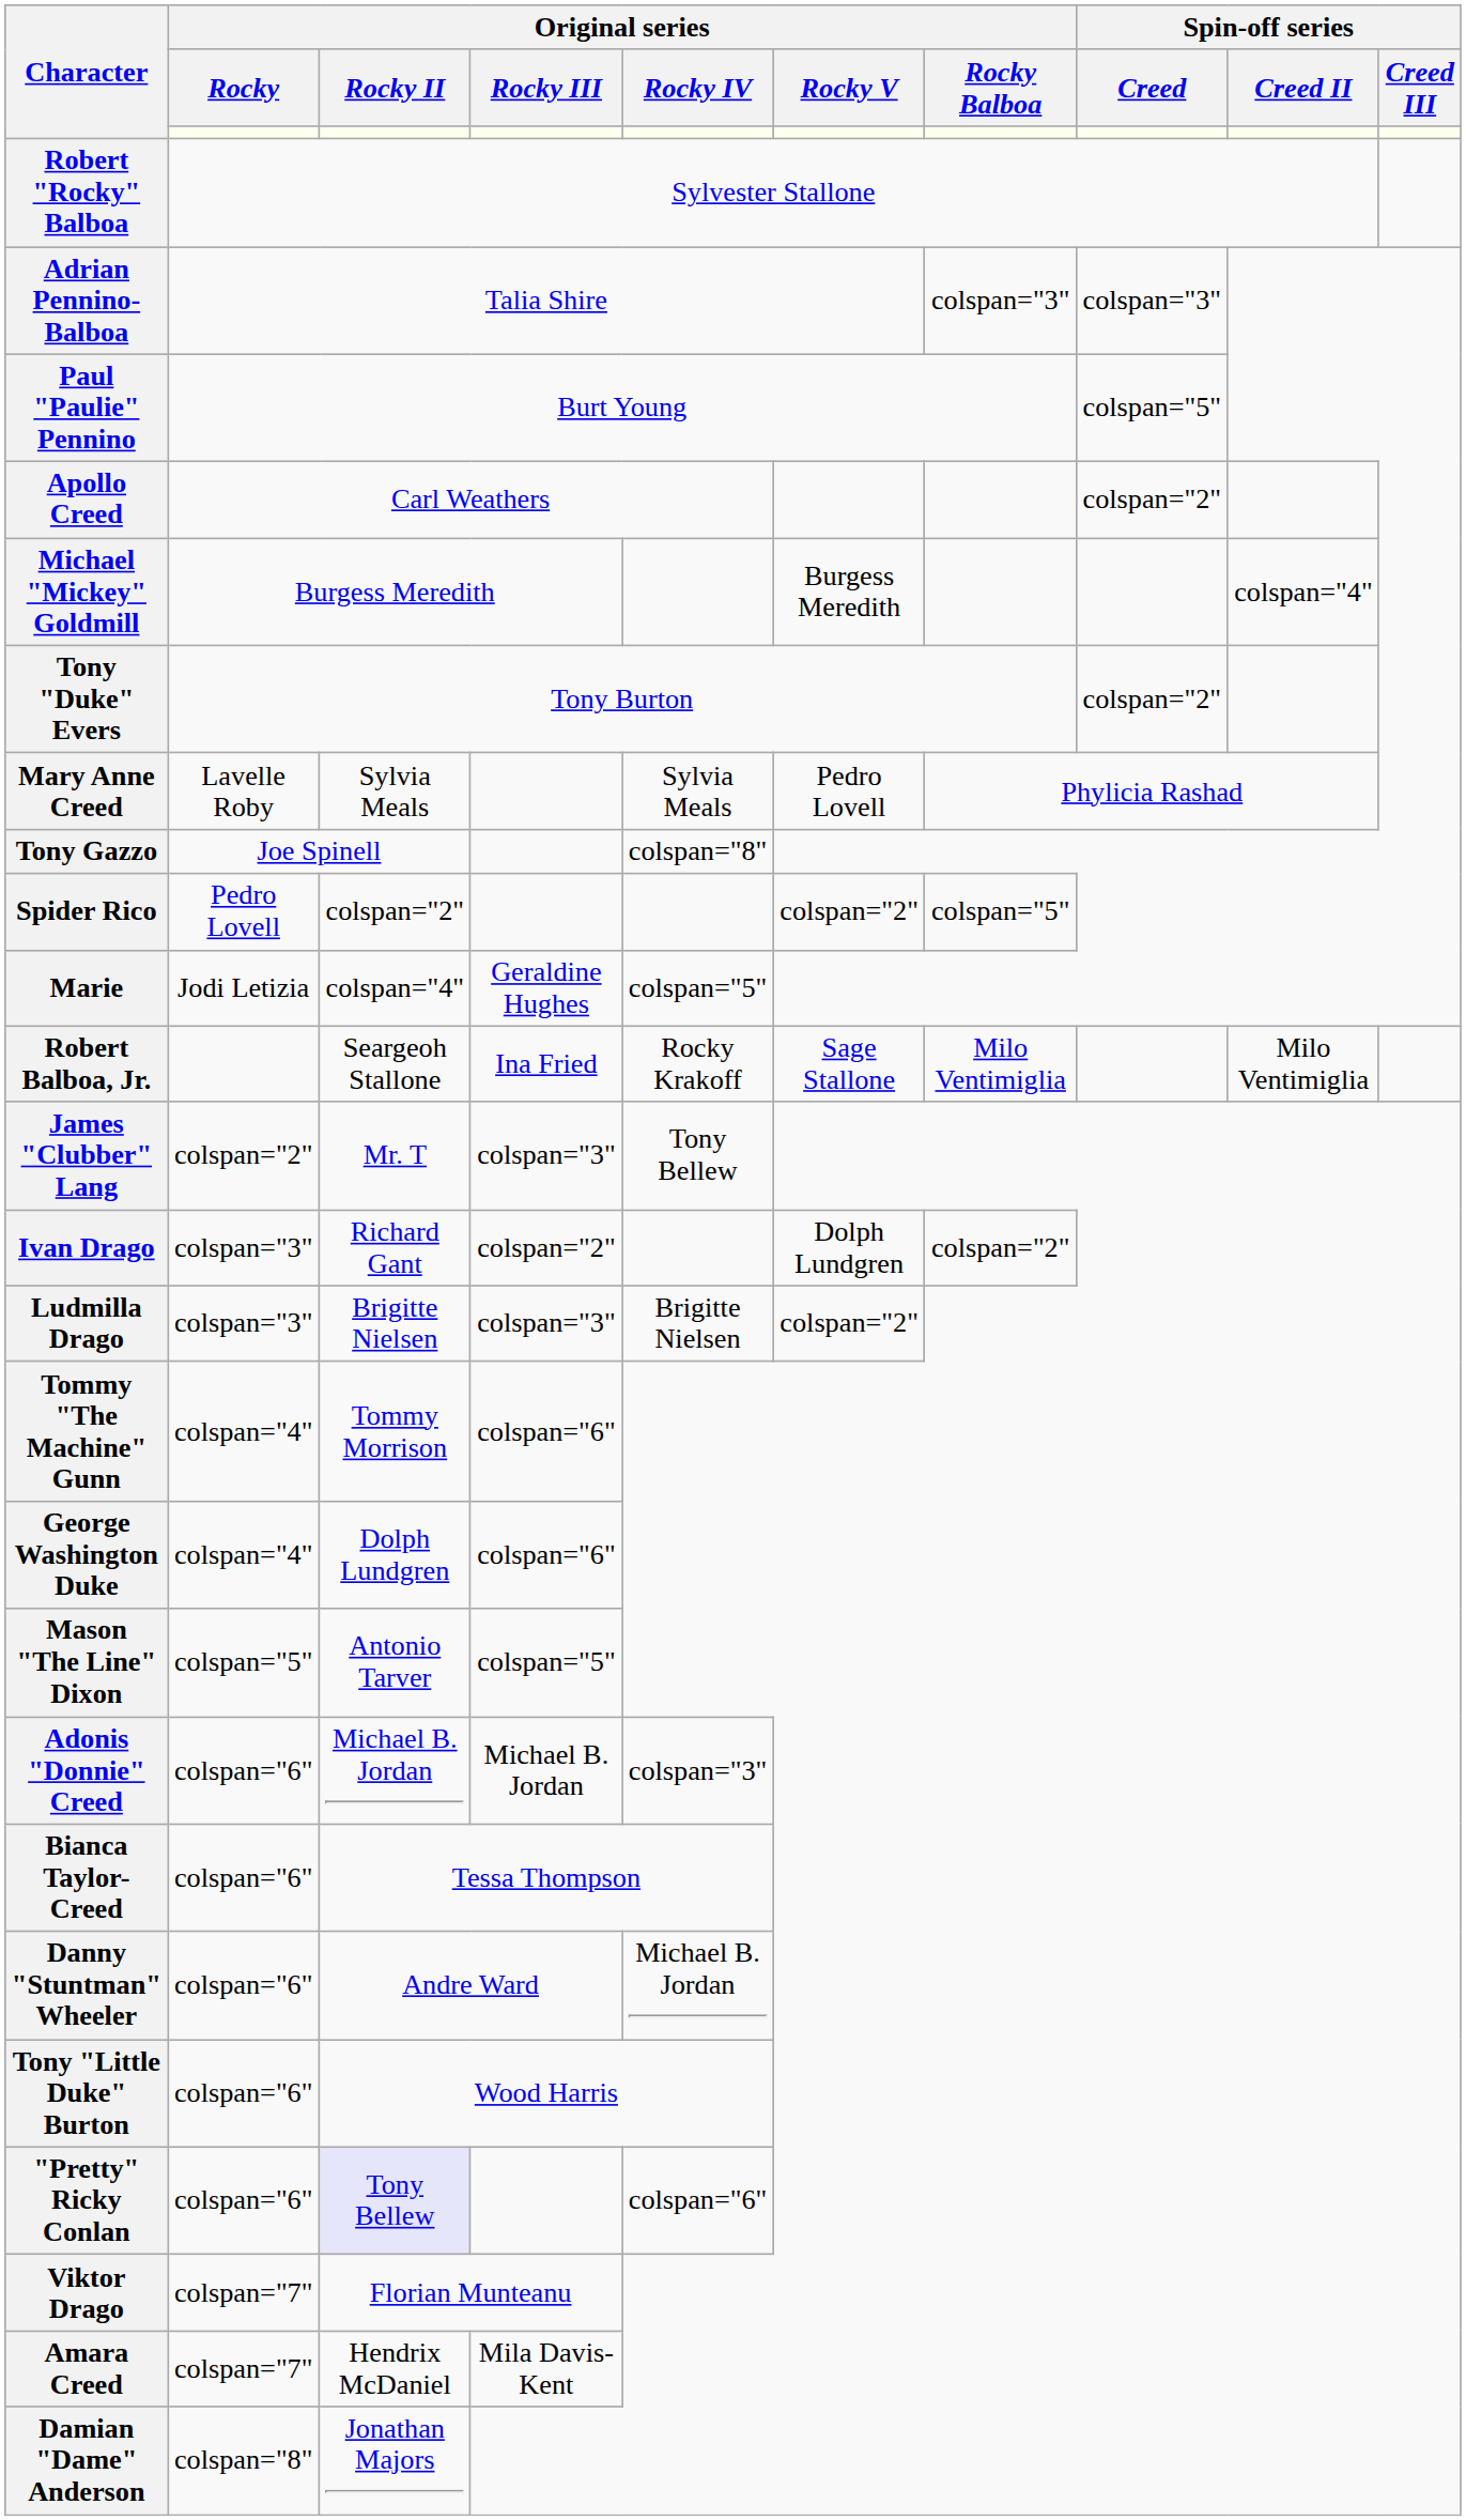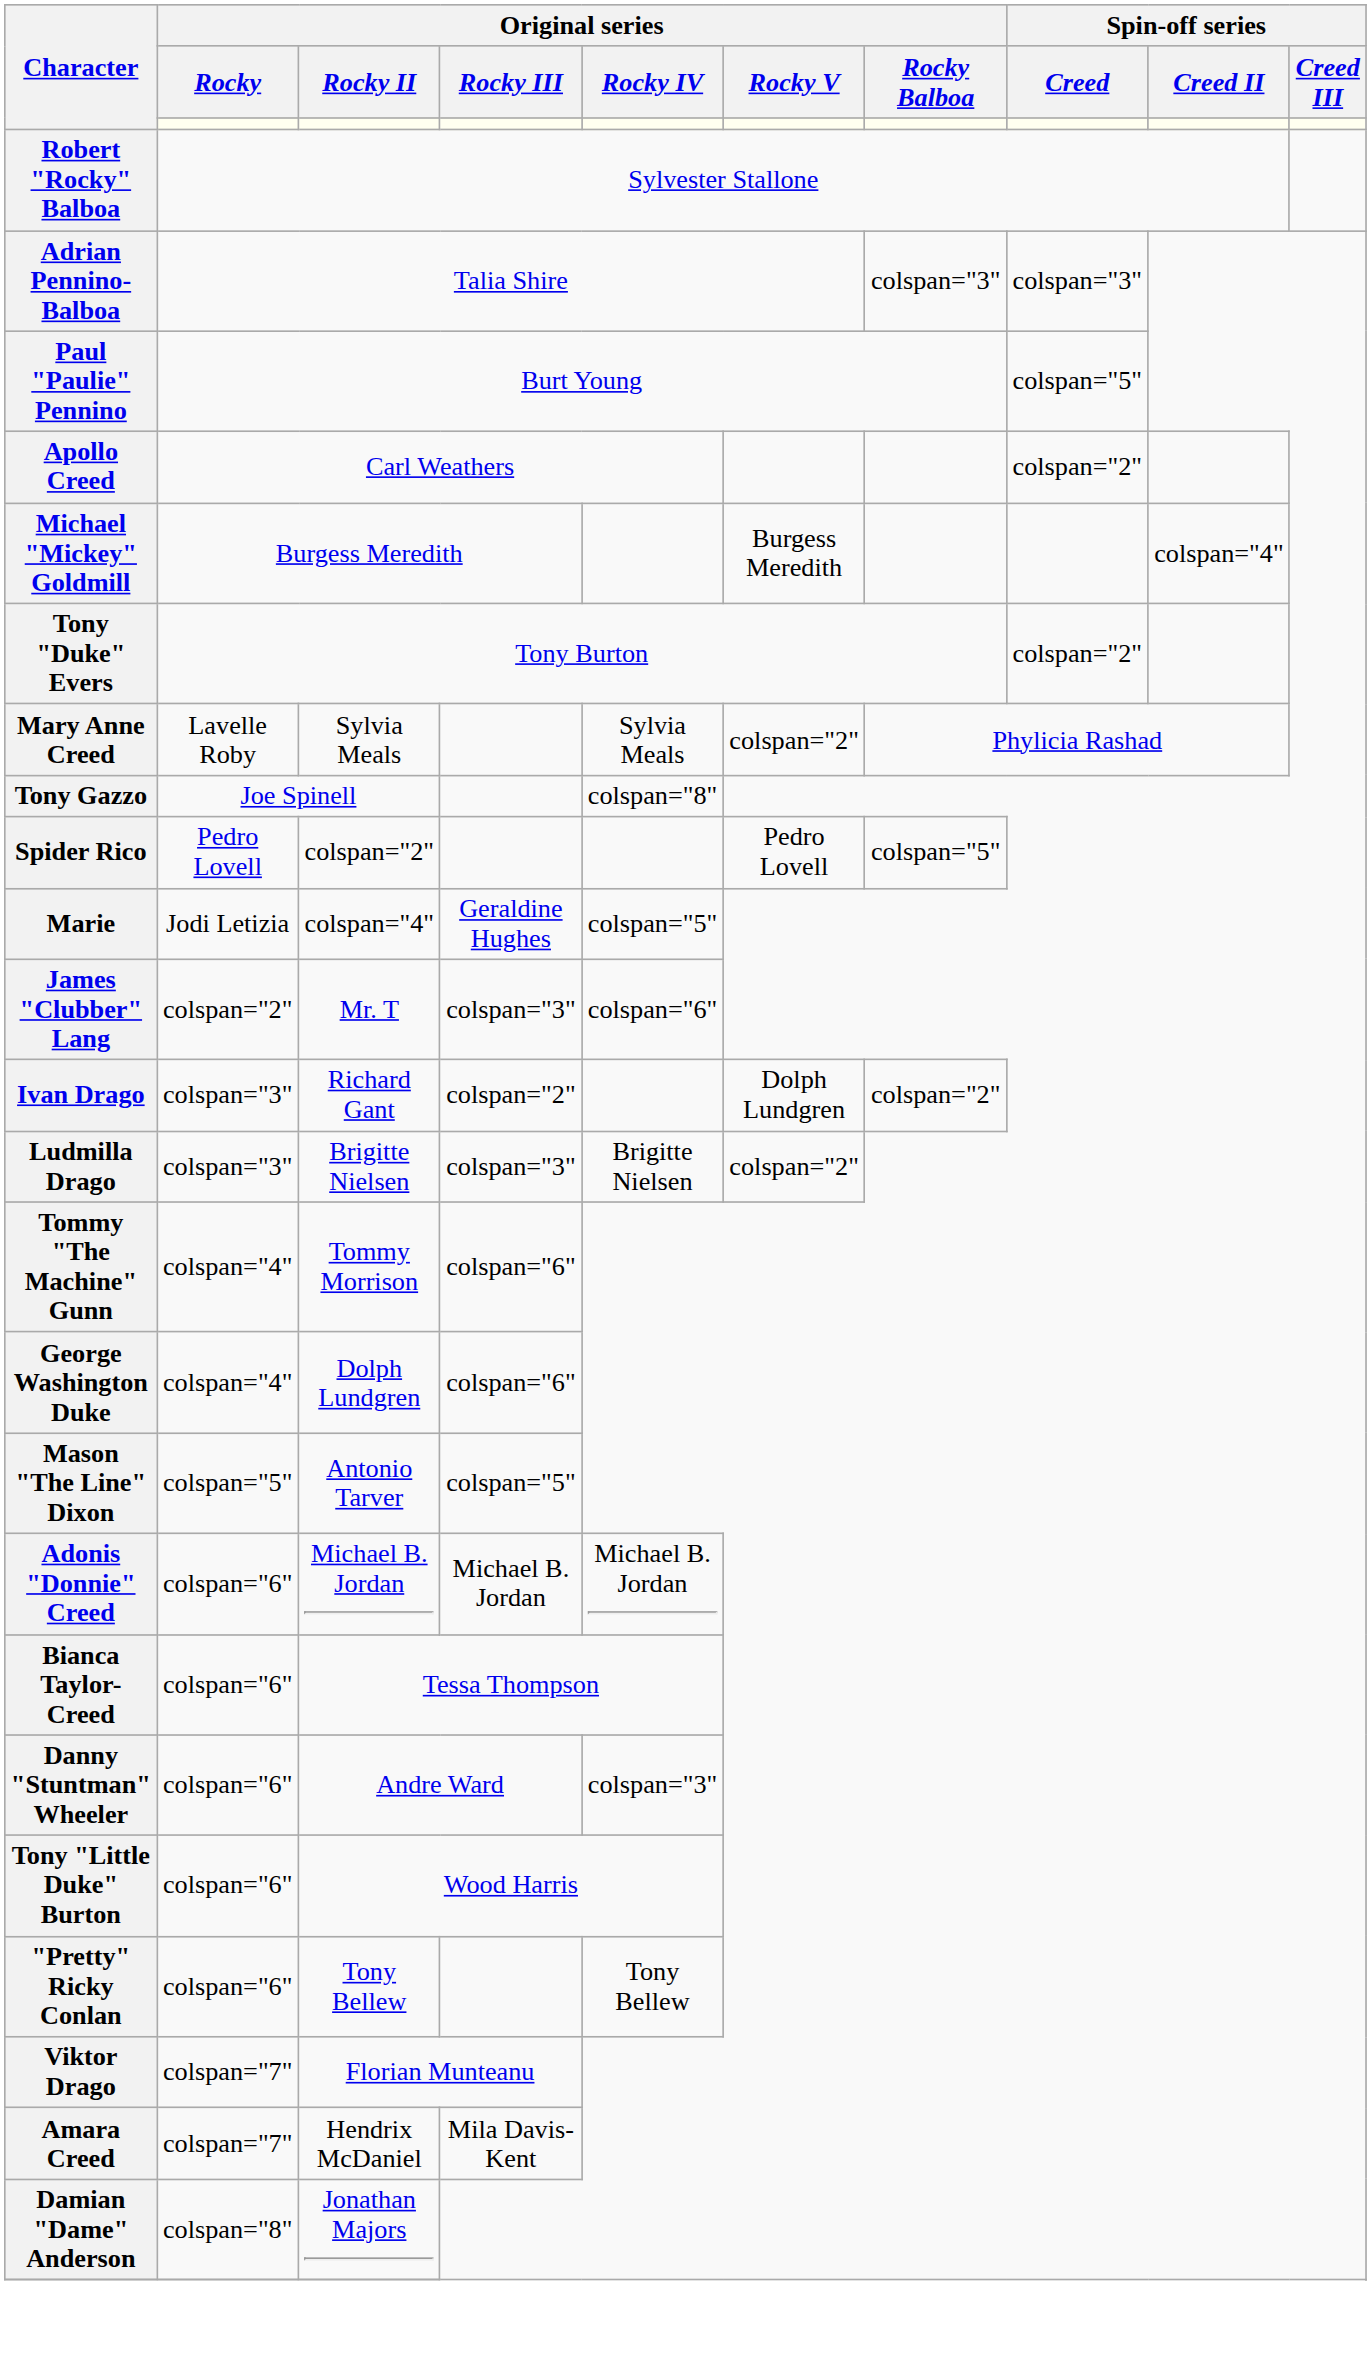Mary Anne Creed | Original series / Rocky V: Pedro Lovell -> colspan="2"
Spider Rico | Original series / Rocky V: colspan="2" -> Pedro Lovell
- row: Robert Balboa, Jr. | Seargeoh Stallone | Ina Fried | Rocky Krakoff | Sage Stallone | Milo Ventimiglia | Milo Ventimiglia
James "Clubber" Lang | Original series / Rocky IV: Tony Bellew -> colspan="6"
Adonis "Donnie" Creed | Original series / Rocky IV: colspan="3" -> Michael B. Jordan
Danny "Stuntman" Wheeler | Original series / Rocky IV: Michael B. Jordan -> colspan="3"
"Pretty" Ricky Conlan | Original series / Rocky II: lavender background -> no background
"Pretty" Ricky Conlan | Original series / Rocky IV: colspan="6" -> Tony Bellew
